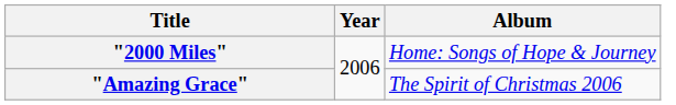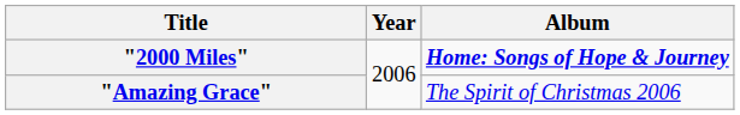"2000 Miles" | Album: normal -> bold
